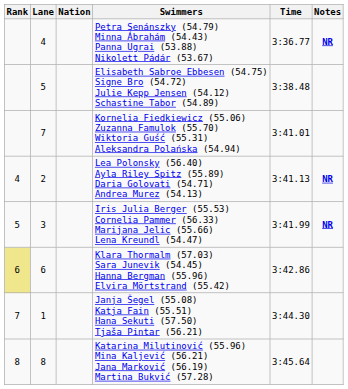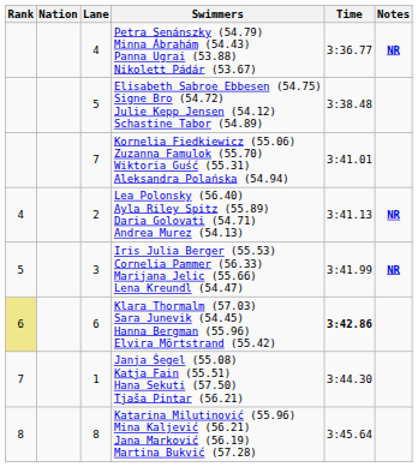columns swapped: Lane <-> Nation
row 7 | Time: normal -> bold
